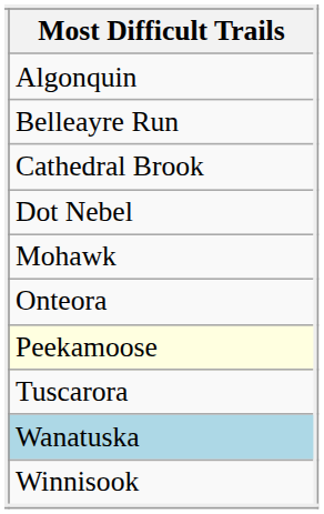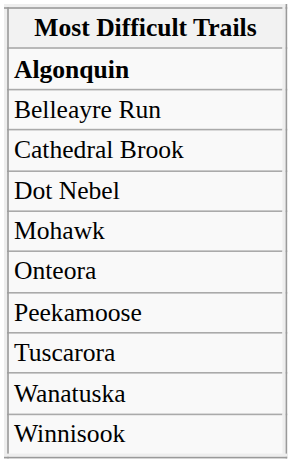row 2 | column 1: normal -> bold
row 8 | column 1: lightyellow background -> no background
row 10 | column 1: lightblue background -> no background
